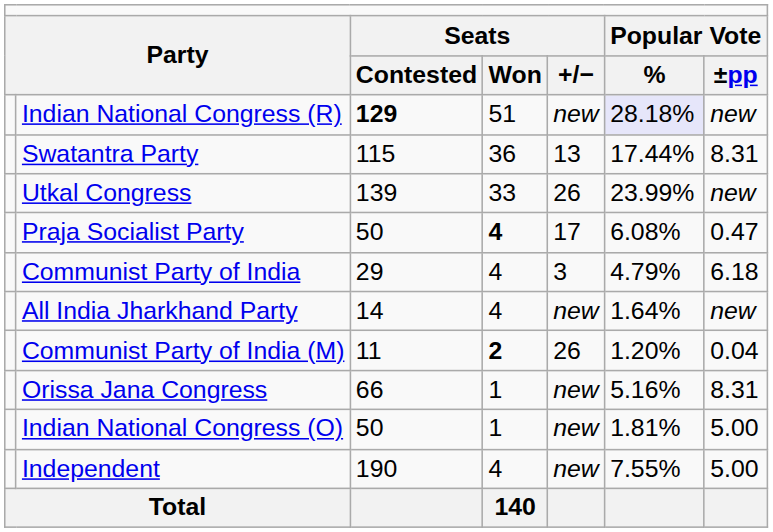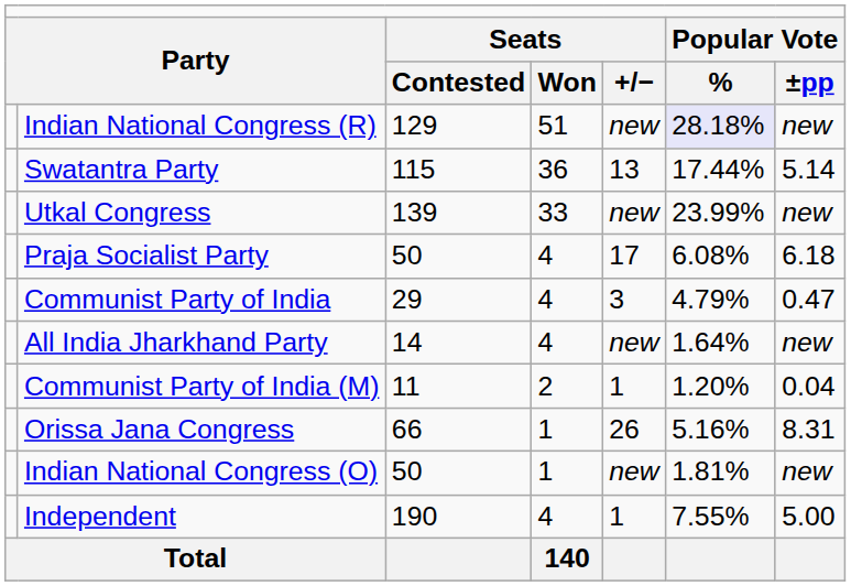Indian National Congress (R) | column 3: bold -> normal
Swatantra Party | column 7: 8.31 -> 5.14
Utkal Congress | column 5: 26 -> new
Praja Socialist Party | column 4: bold -> normal
Praja Socialist Party | column 7: 0.47 -> 6.18
Communist Party of India | column 7: 6.18 -> 0.47
Communist Party of India (M) | column 4: bold -> normal
Communist Party of India (M) | column 5: 26 -> 1
Orissa Jana Congress | column 5: new -> 26
Indian National Congress (O) | column 7: 5.00 -> new
Independent | column 5: new -> 1
